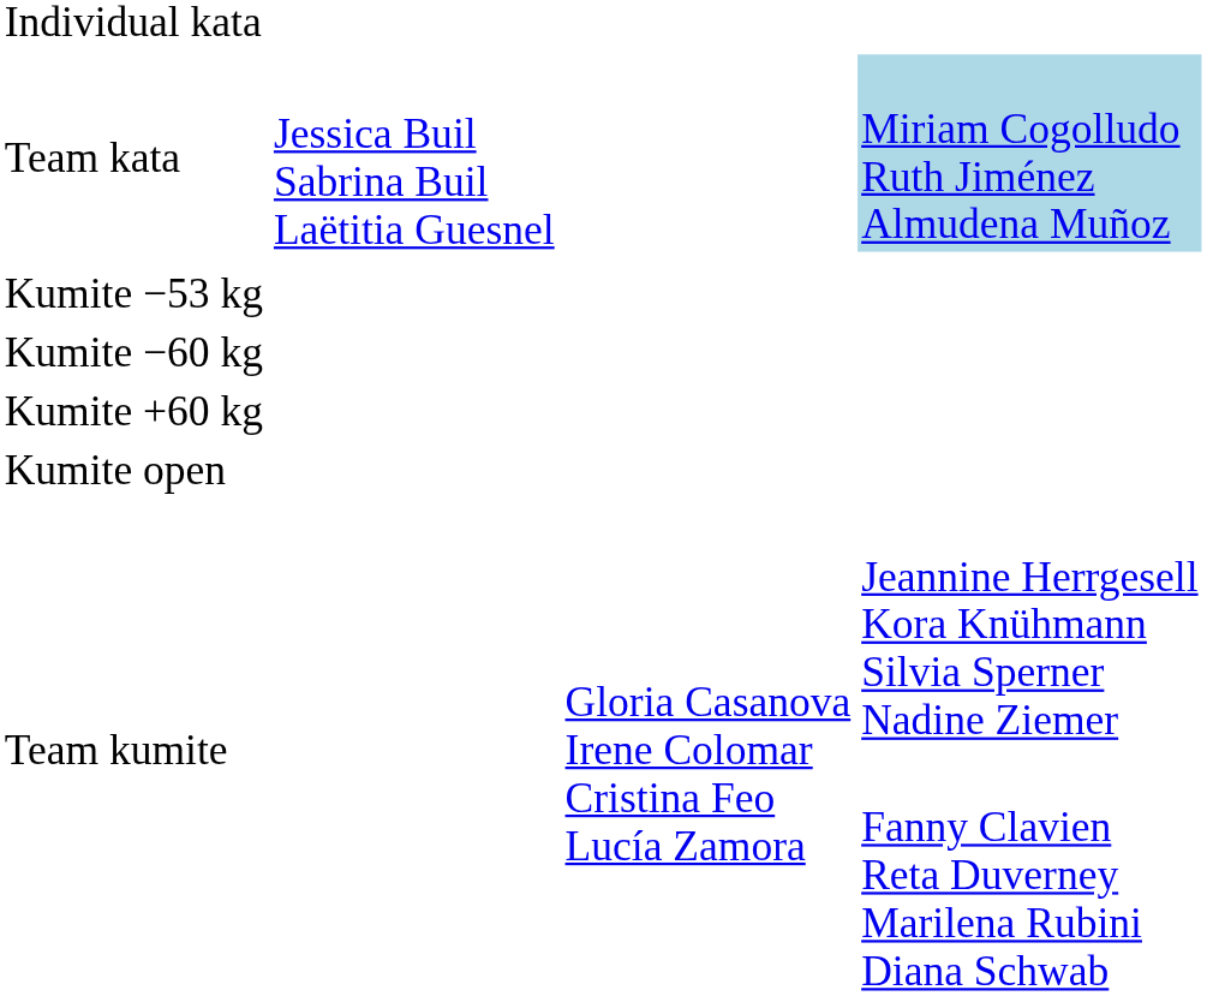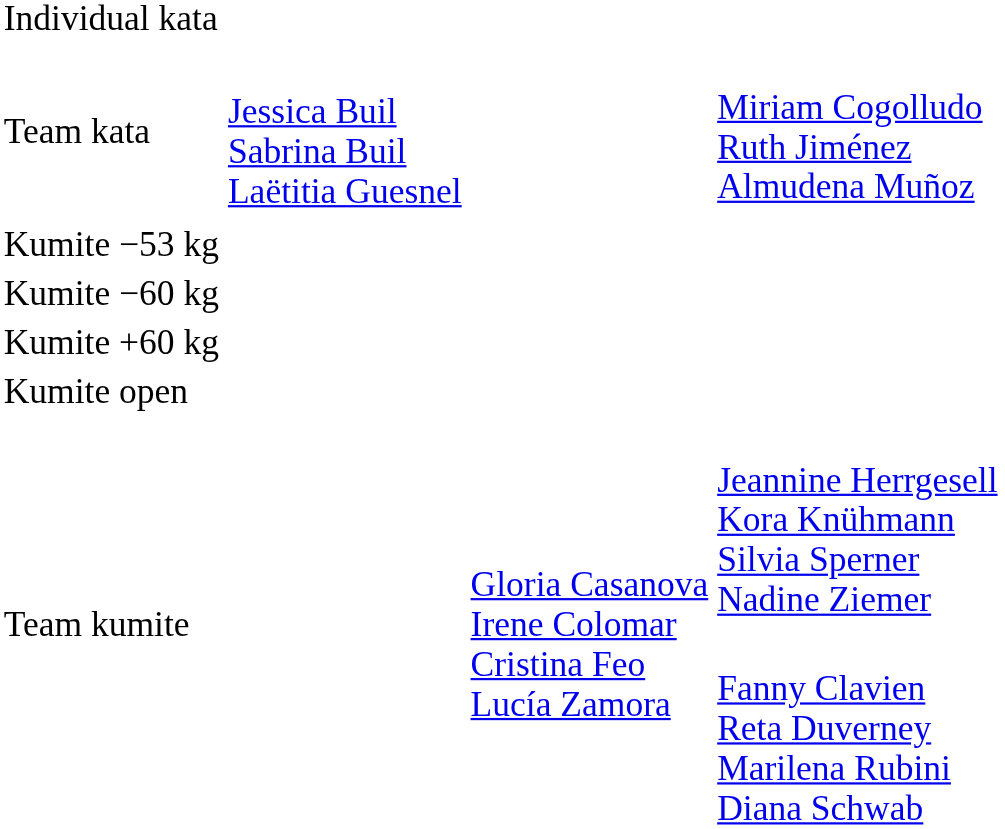Team kata / Miriam Cogolludo Ruth Jiménez Almudena Muñoz | column 4: lightblue background -> no background
